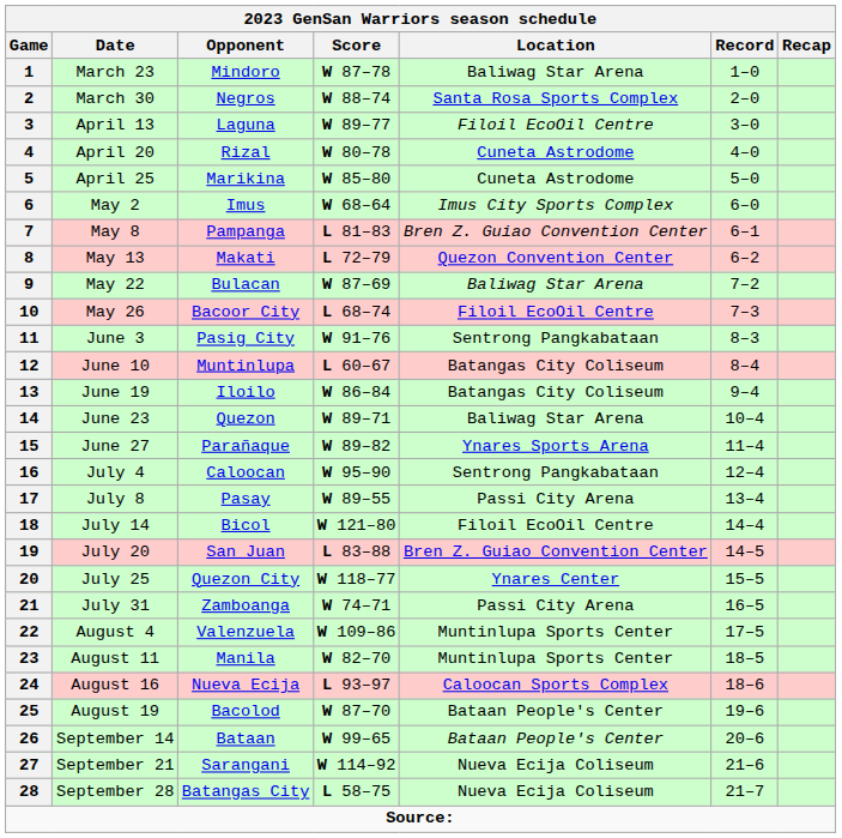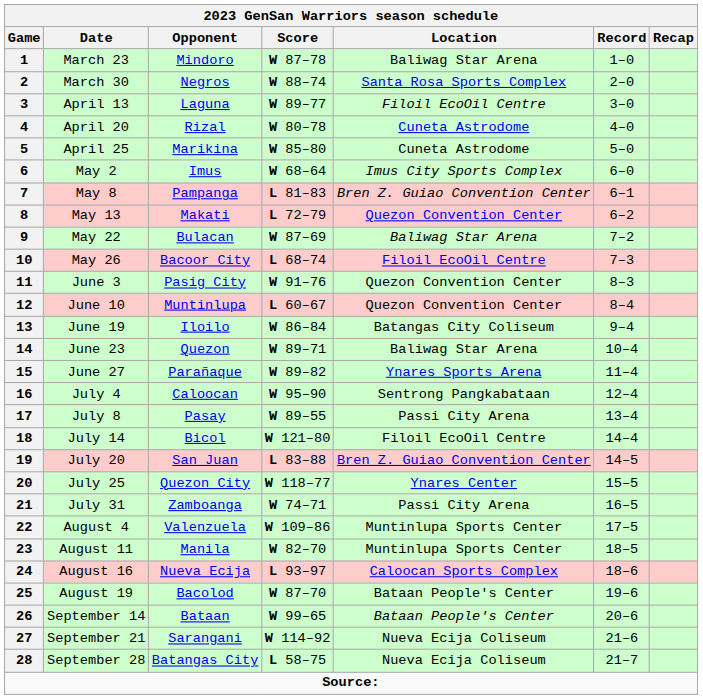11 | Location: Sentrong Pangkabataan -> Quezon Convention Center
12 | Location: Batangas City Coliseum -> Quezon Convention Center
